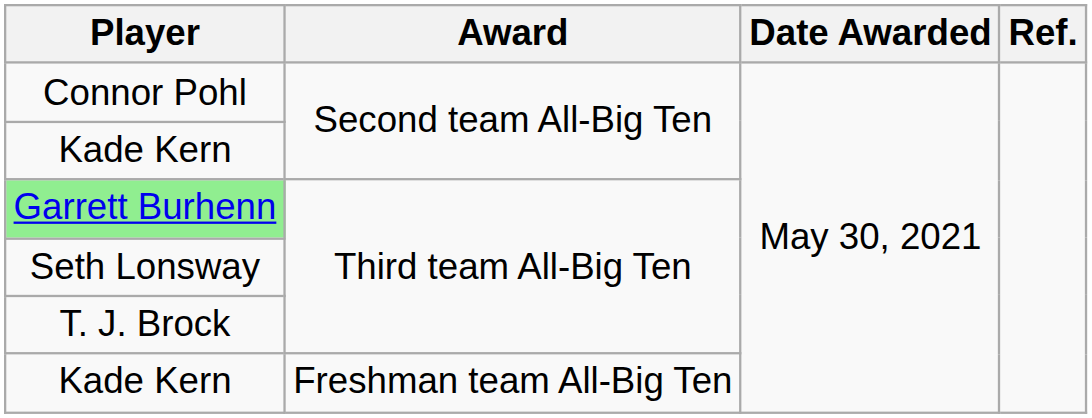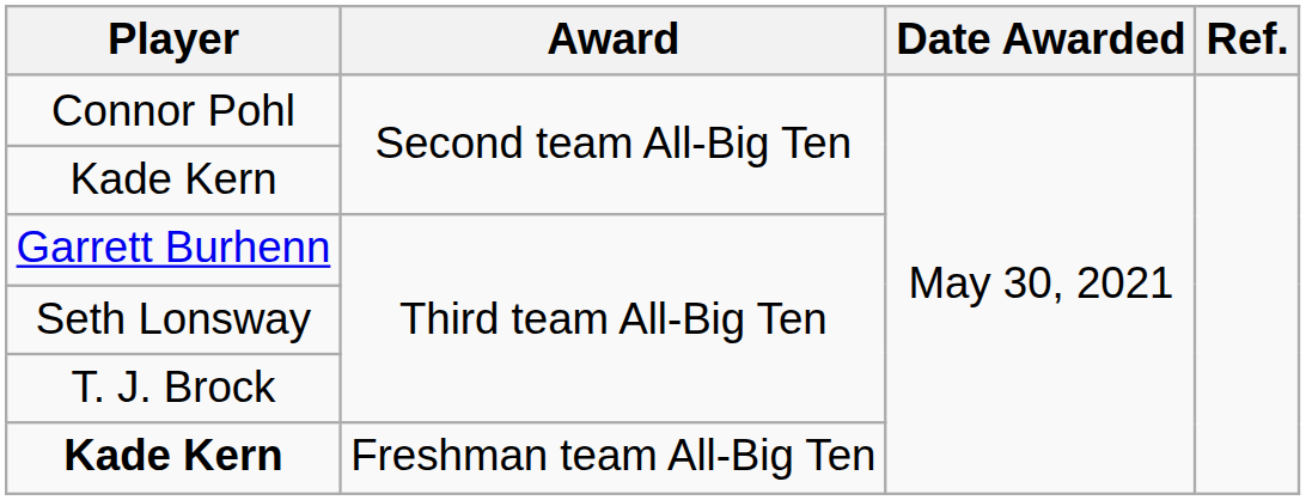row 4 | Player: lightgreen background -> no background
row 7 | Player: normal -> bold
